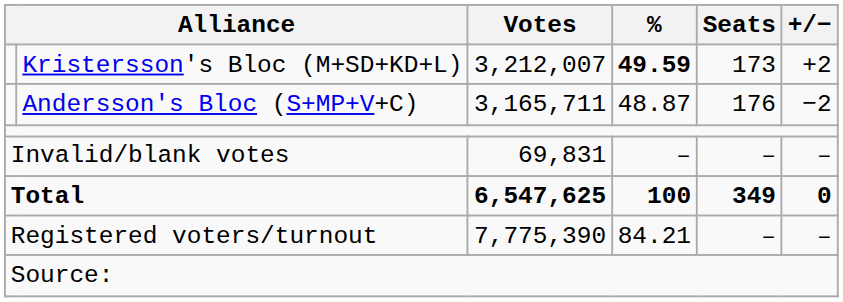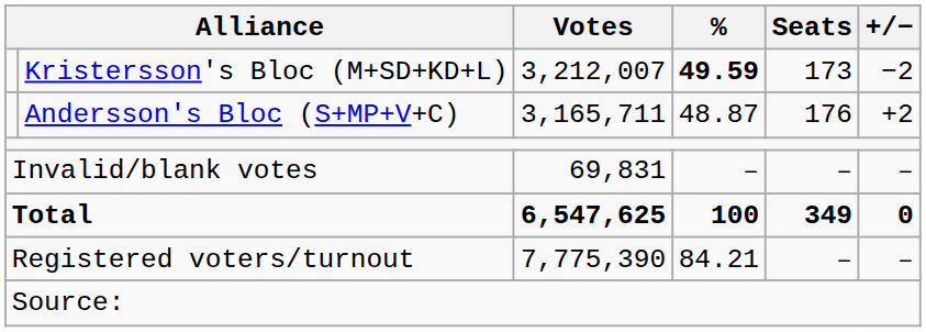Kristersson's Bloc (M+SD+KD+L) | +/−: +2 -> −2
Andersson's Bloc (S+MP+V+C) | +/−: −2 -> +2
